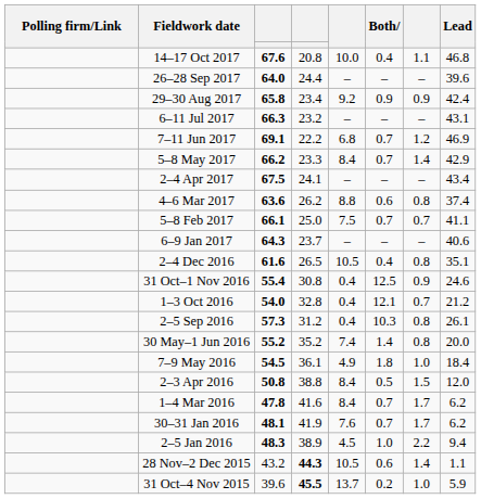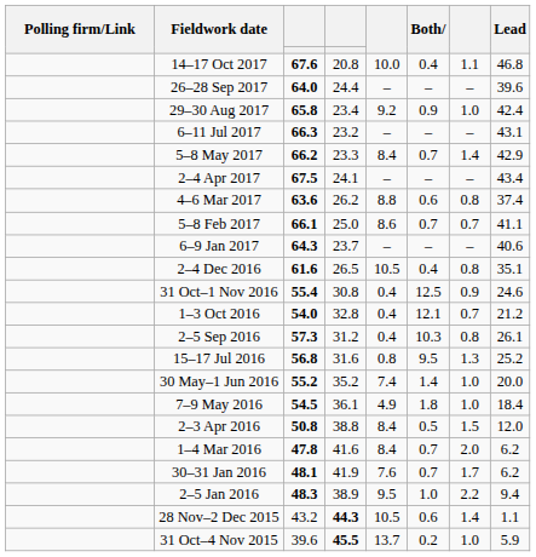29–30 Aug 2017 | column 7: 0.9 -> 1.0
- row: 7–11 Jun 2017 | 69.1 | 22.2 | 6.8 | 0.7 | 1.2 | 46.9
5–8 Feb 2017 | column 5: 7.5 -> 8.6
+ row: 15–17 Jul 2016 | 56.8 | 31.6 | 0.8 | 9.5 | 1.3 | 25.2
30 May–1 Jun 2016 | column 7: 0.8 -> 1.0
1–4 Mar 2016 | column 7: 1.7 -> 2.0
2–5 Jan 2016 | column 5: 4.5 -> 9.5
